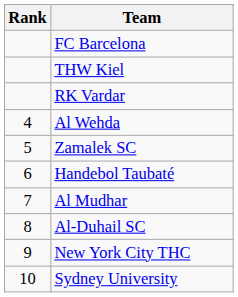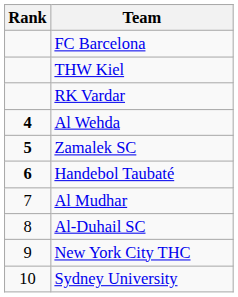Al Wehda | Rank: normal -> bold
Zamalek SC | Rank: normal -> bold
Handebol Taubaté | Rank: normal -> bold
